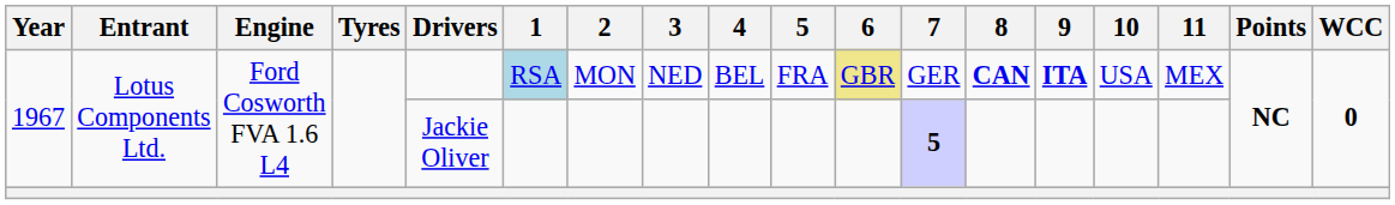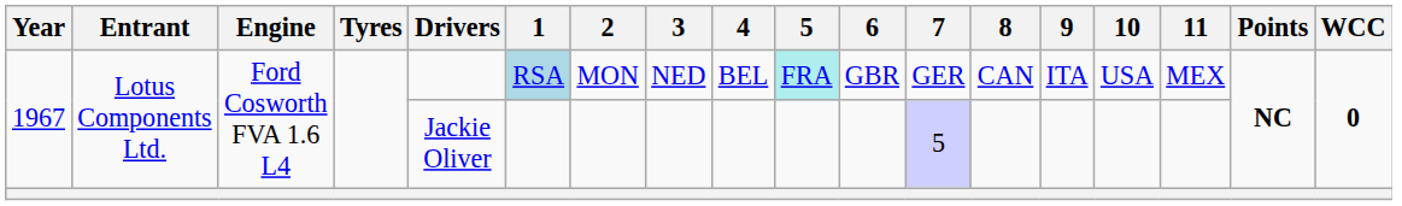row 2 | 5: no background -> paleturquoise background
row 2 | 6: khaki background -> no background
row 2 | 8: bold -> normal
row 2 | 9: bold -> normal
row 3 | 7: bold -> normal
